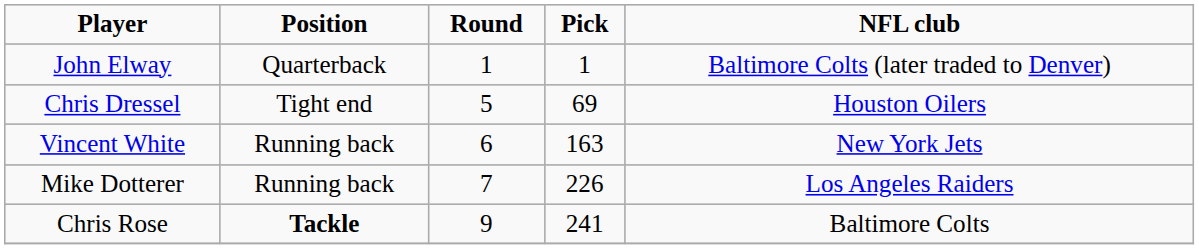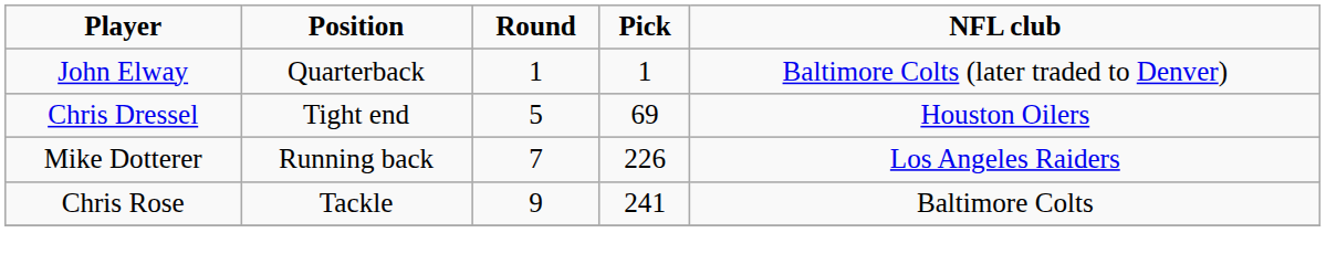- row: Vincent White | Running back | 6 | 163 | New York Jets
Chris Rose | Position: bold -> normal
